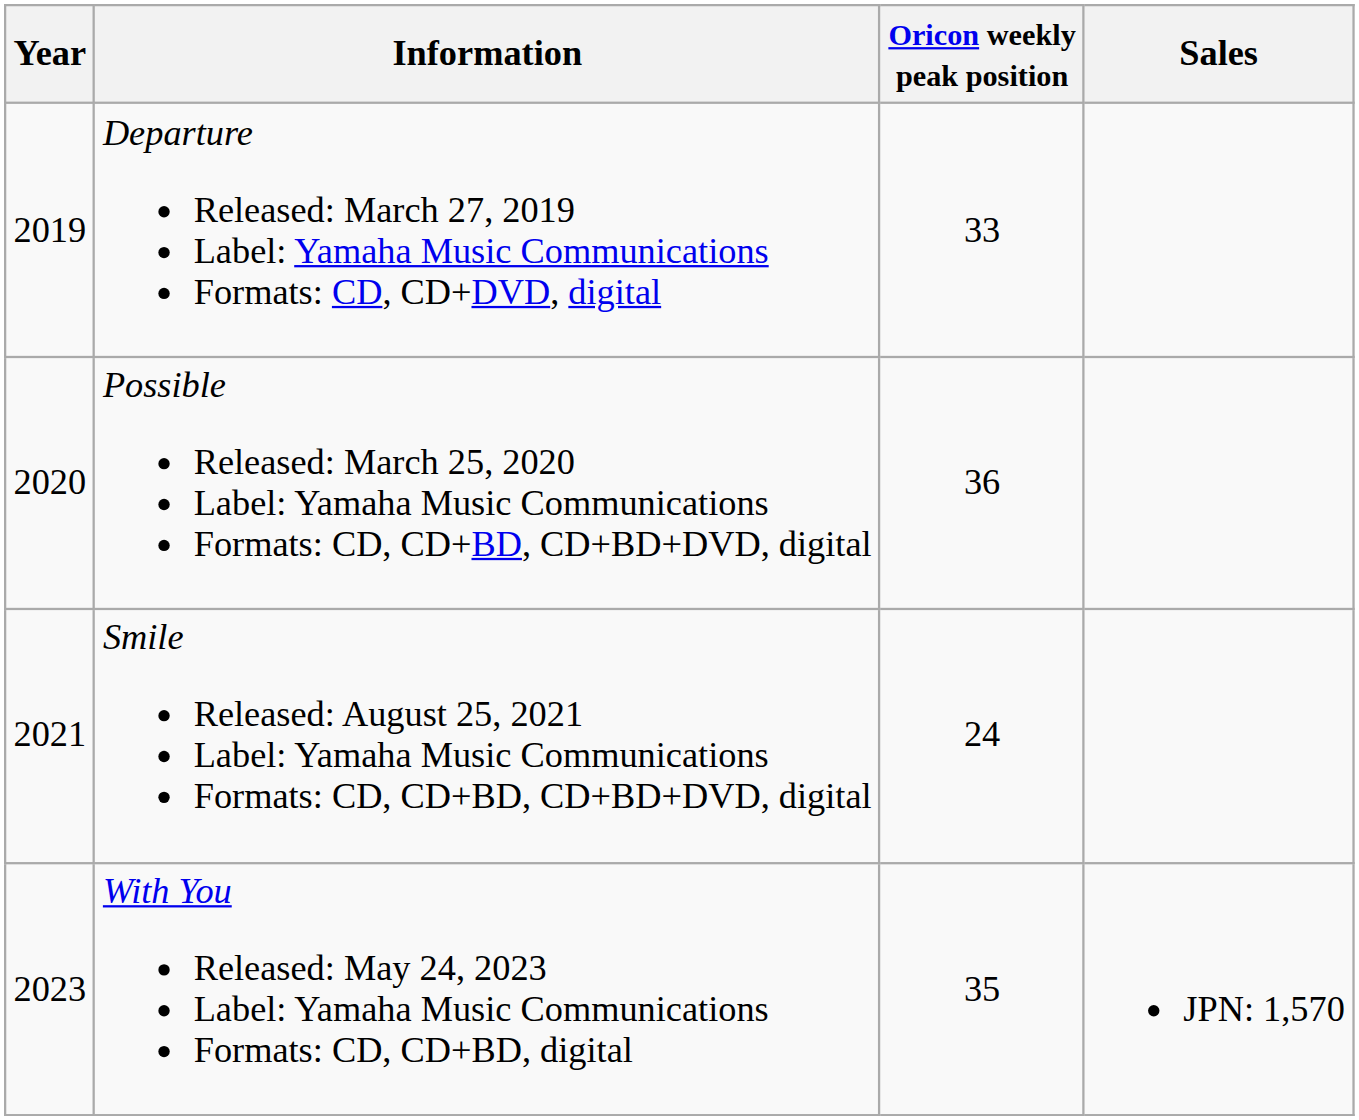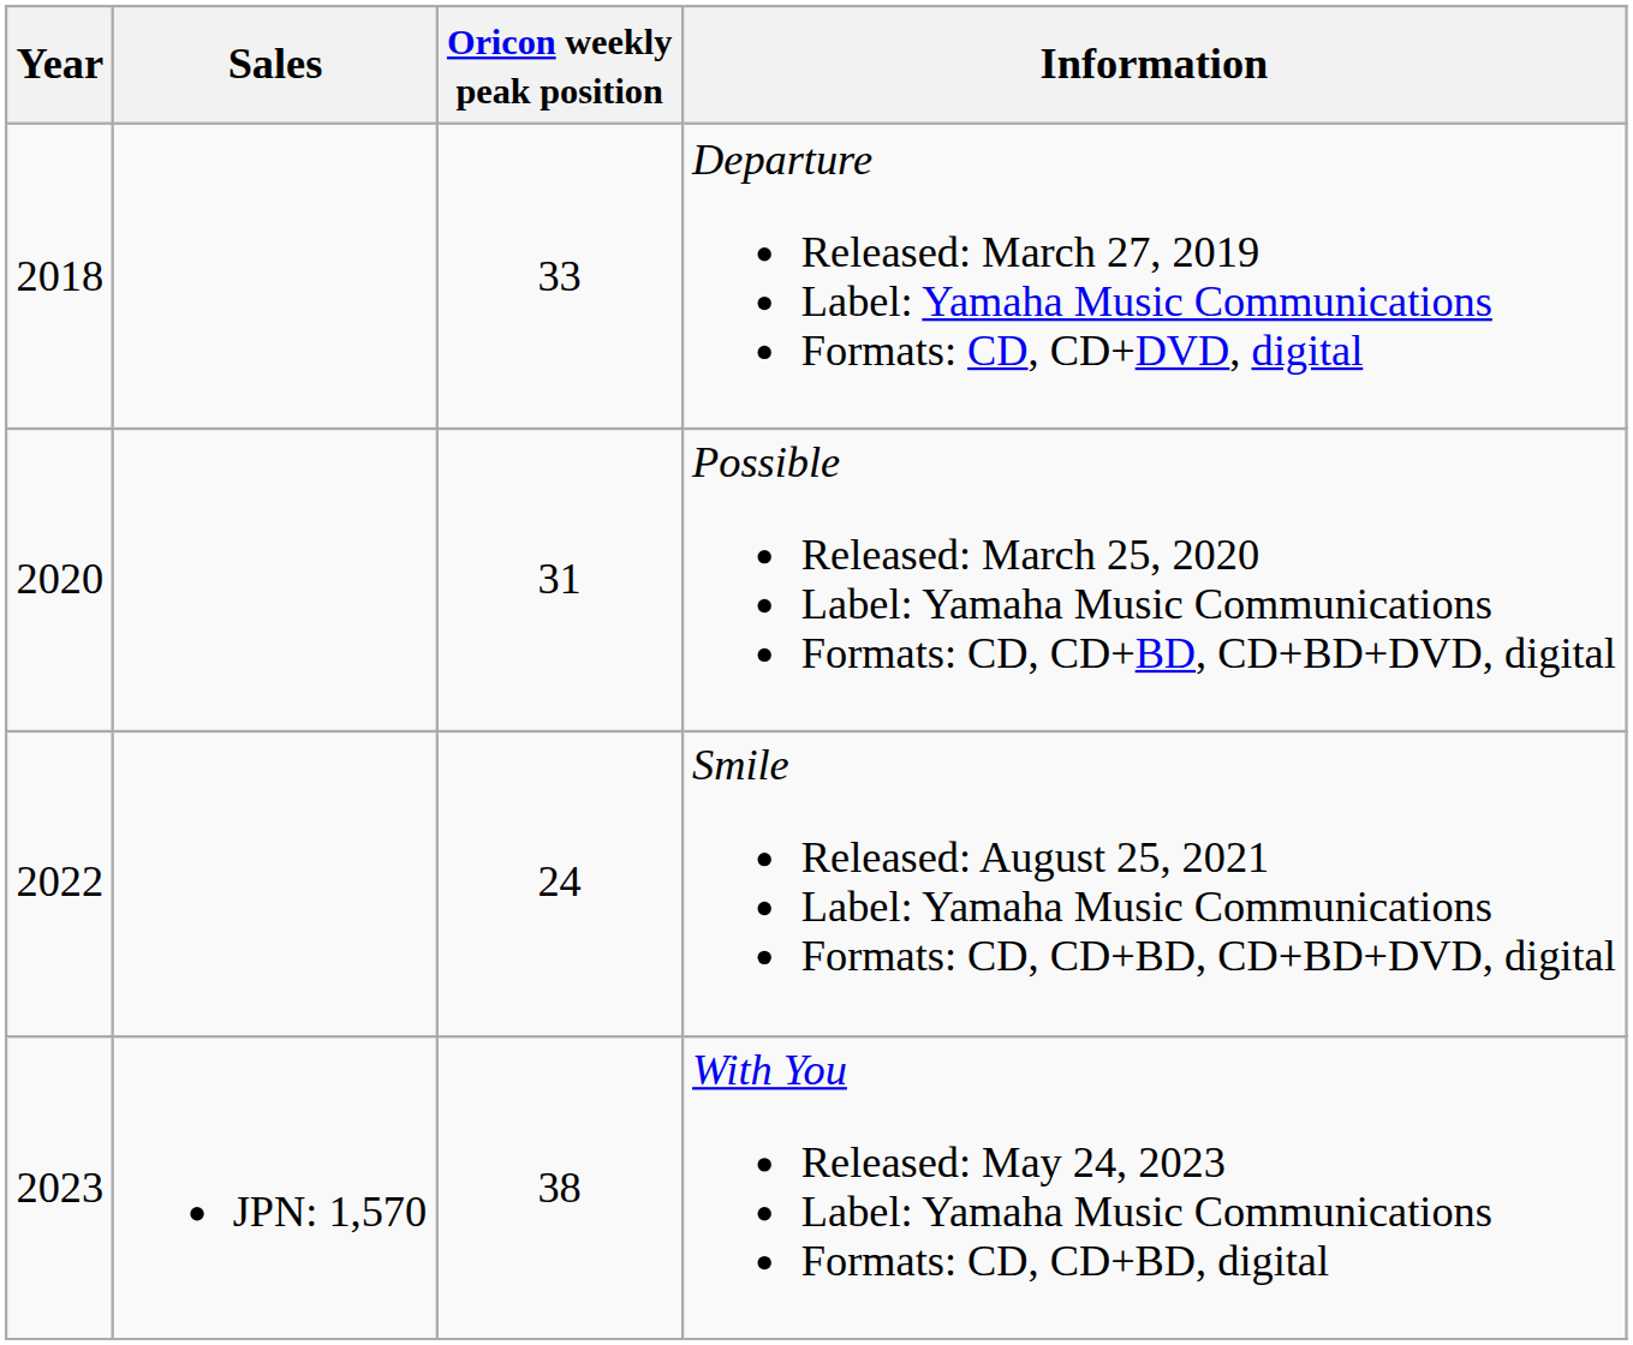columns swapped: Information <-> Sales
row 2 | Year: 2019 -> 2018
row 3 | Oricon weekly peak position: 36 -> 31
row 4 | Year: 2021 -> 2022
row 5 | Oricon weekly peak position: 35 -> 38
